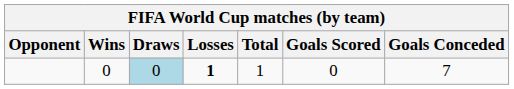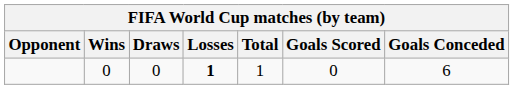row 3 | Draws: lightblue background -> no background
row 3 | Goals Conceded: 7 -> 6
